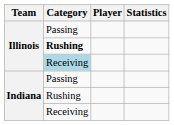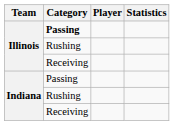Illinois / Passing | Category: normal -> bold
Illinois / Rushing | Category: bold -> normal
Illinois / Receiving | Category: lightblue background -> no background
